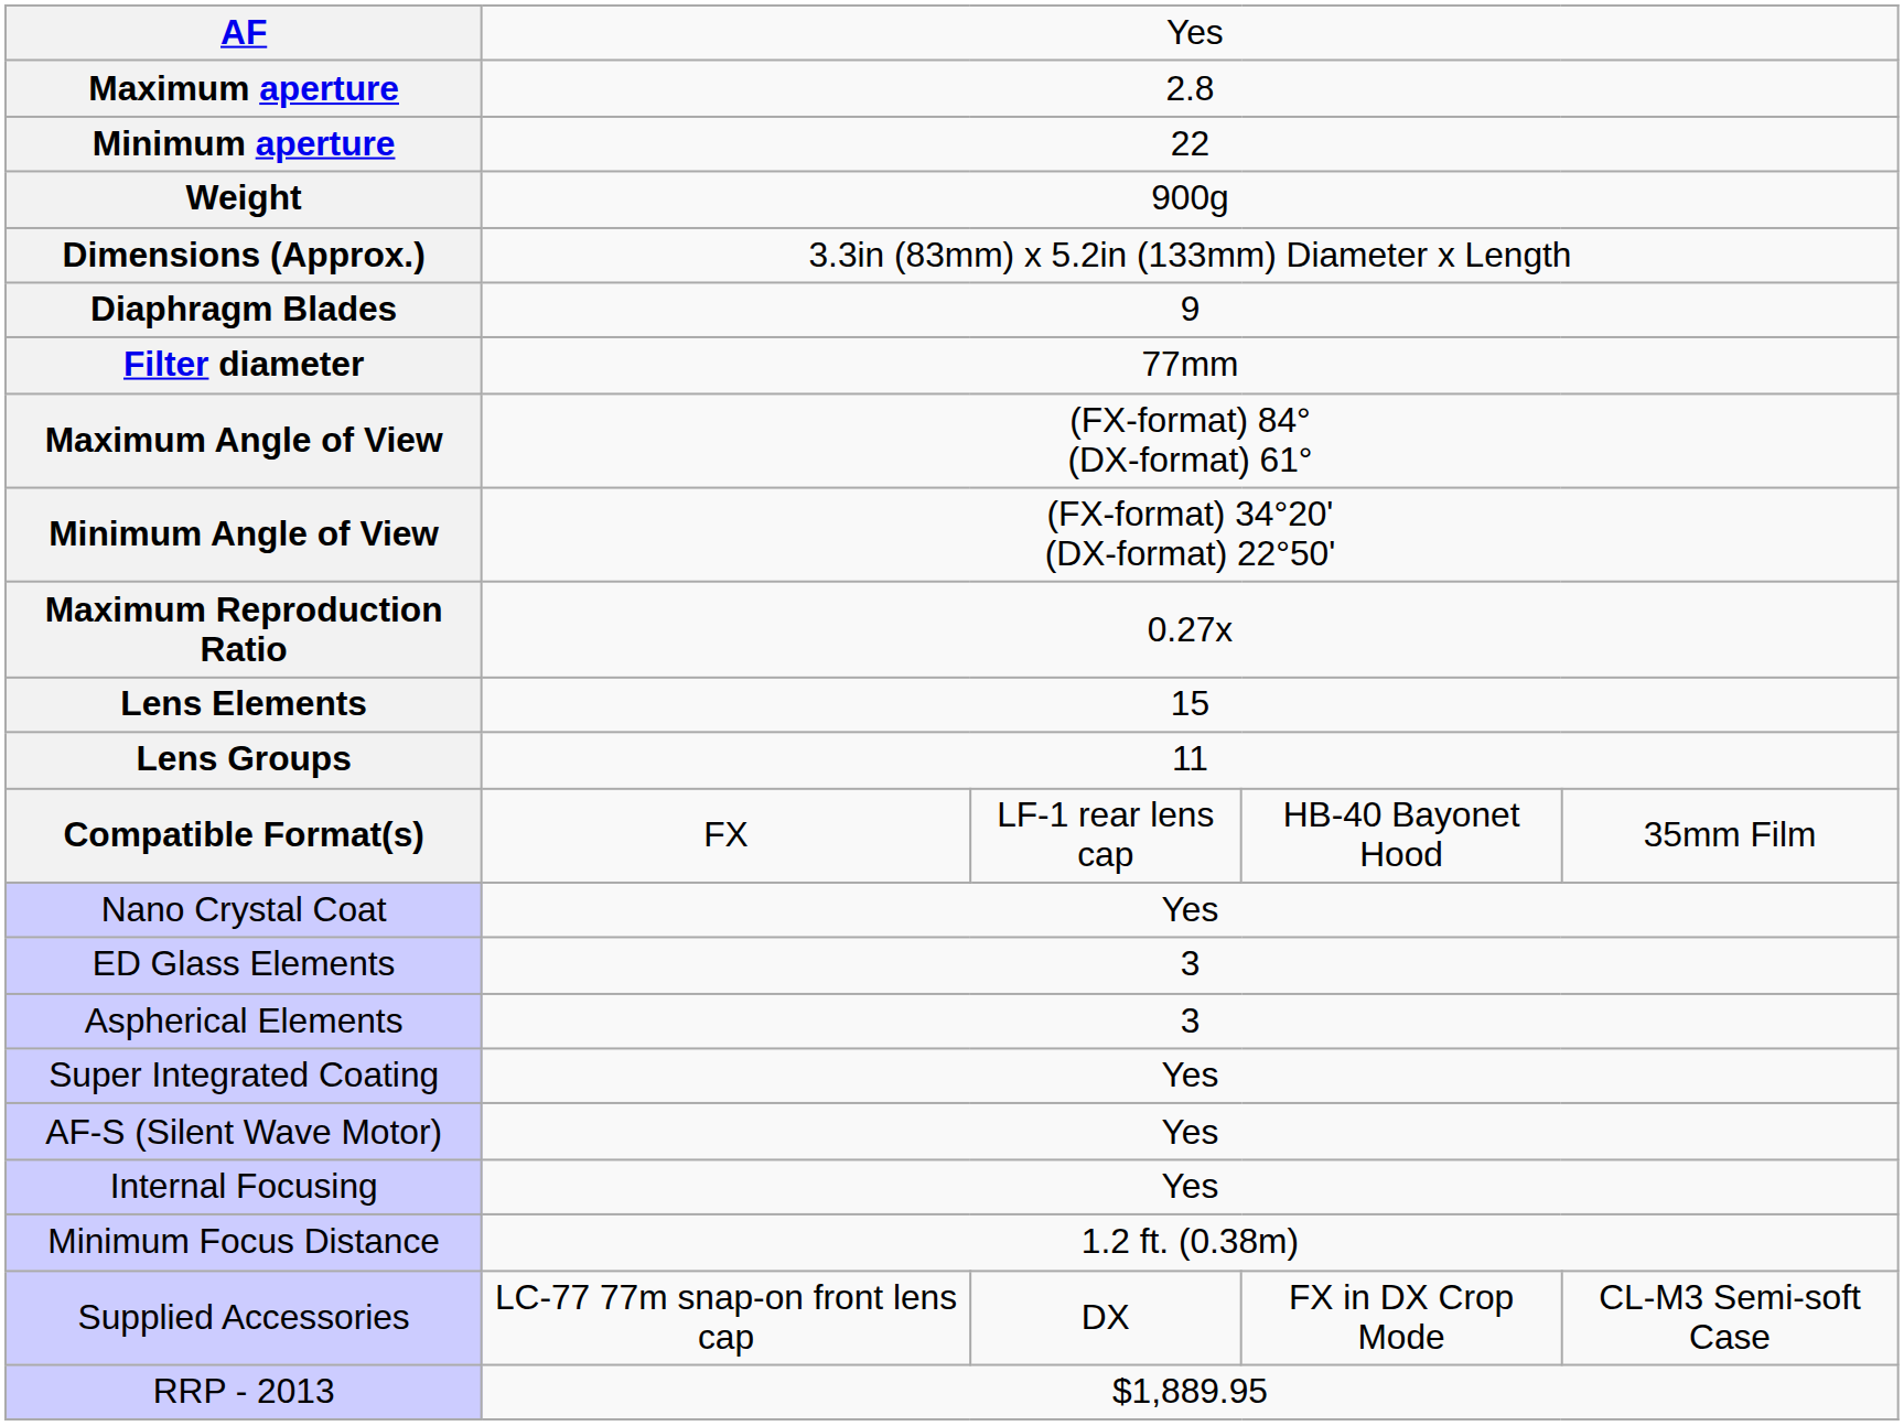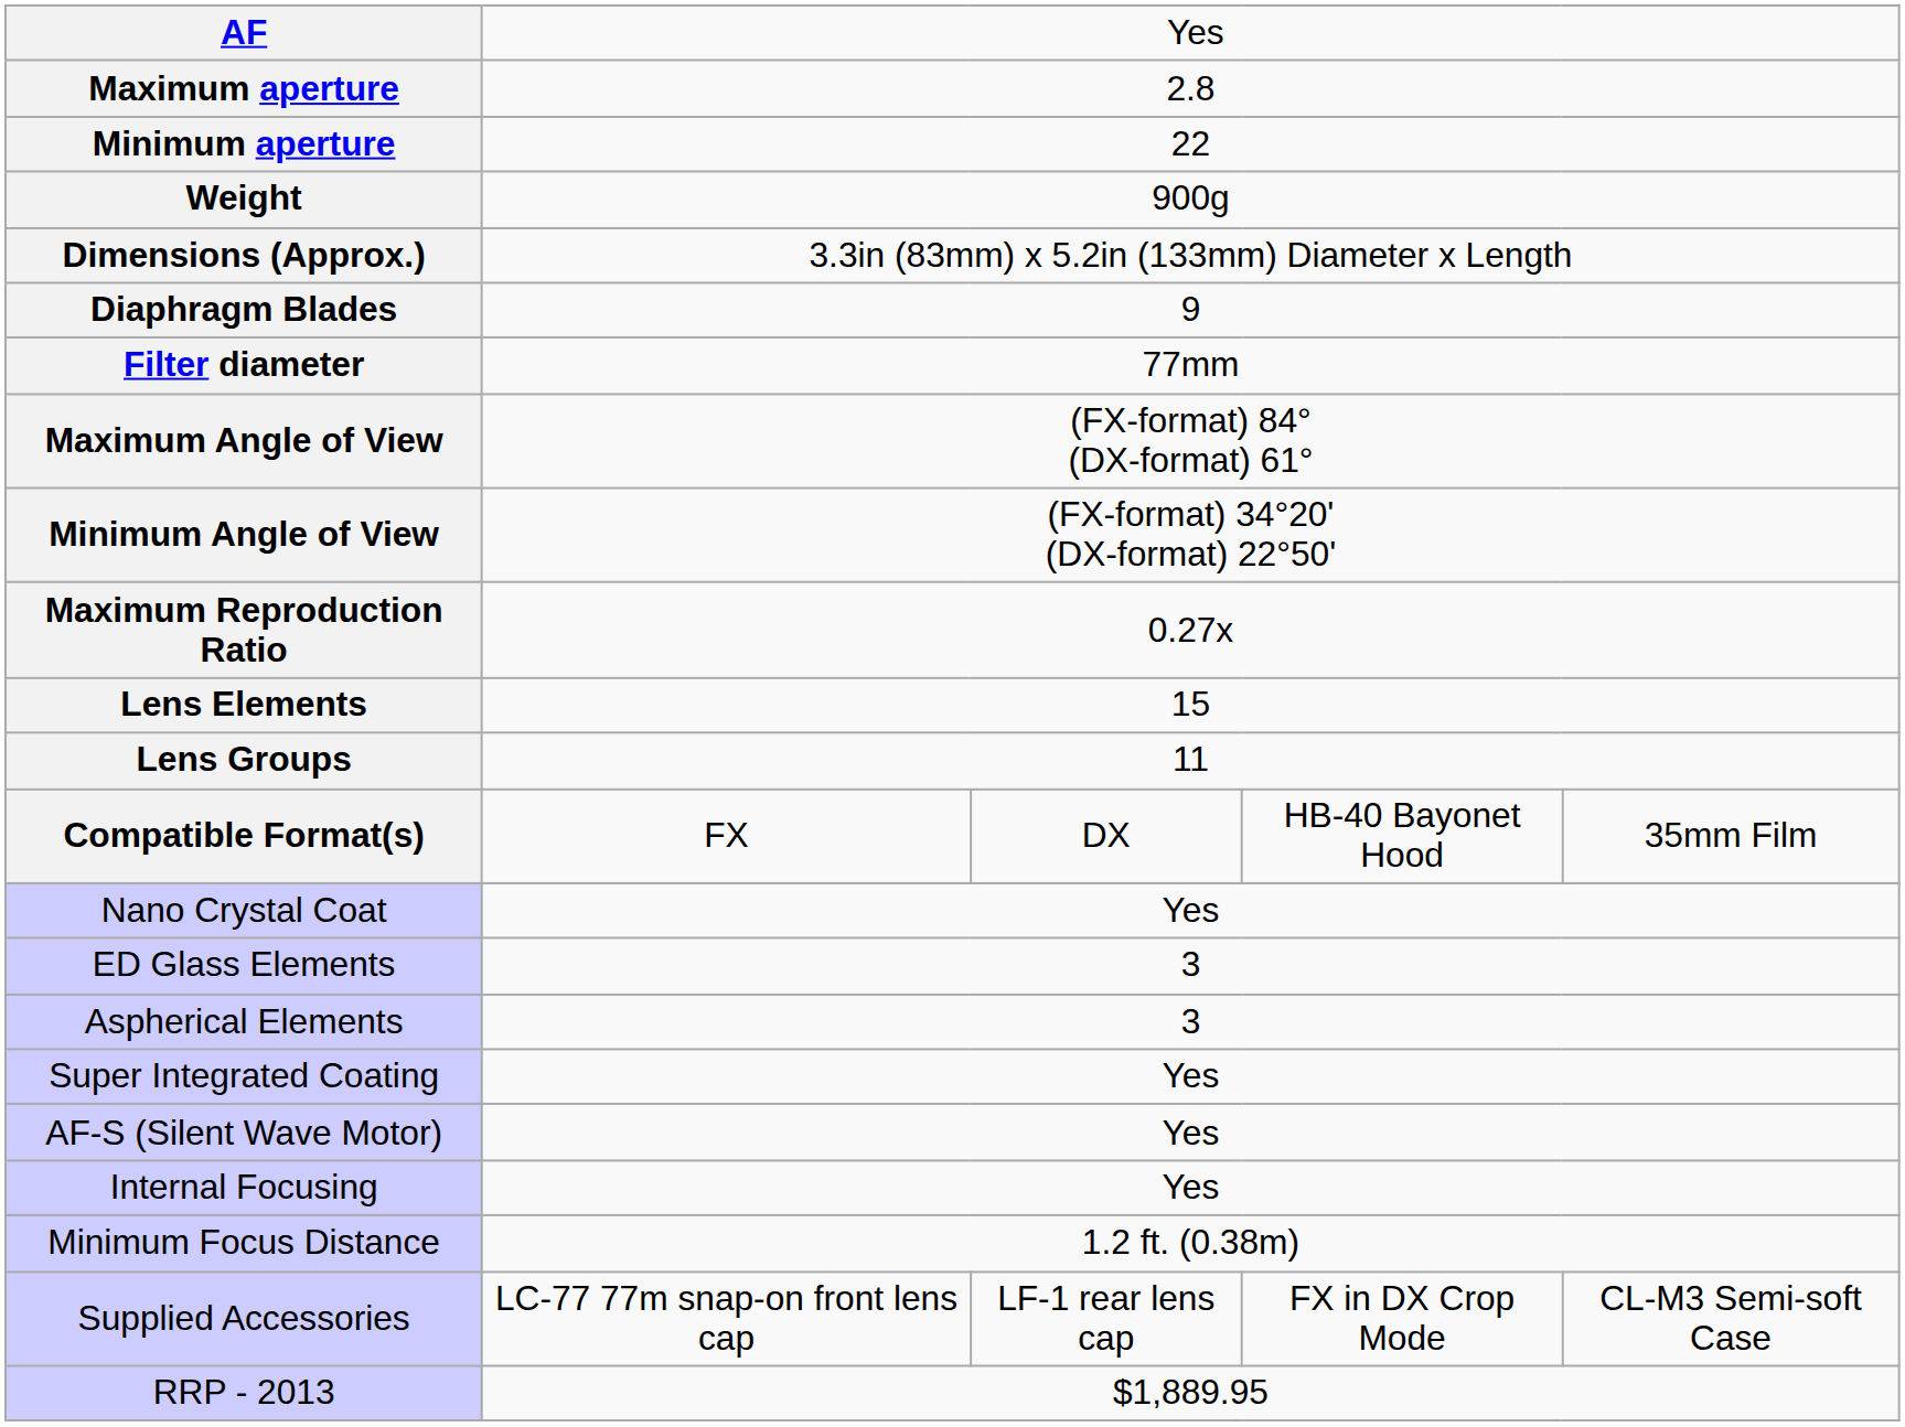Compatible Format(s) | column 3: LF-1 rear lens cap -> DX
Supplied Accessories | column 3: DX -> LF-1 rear lens cap
